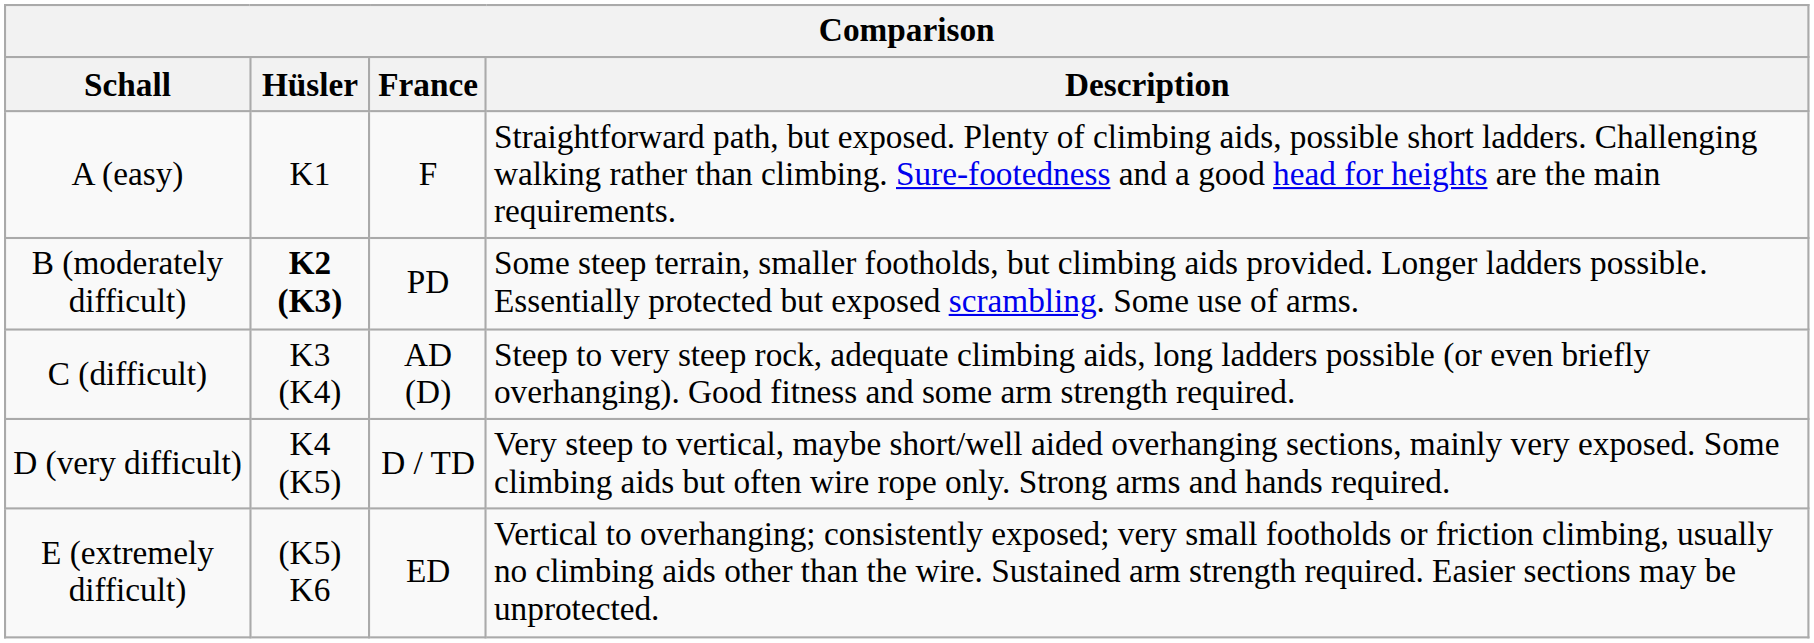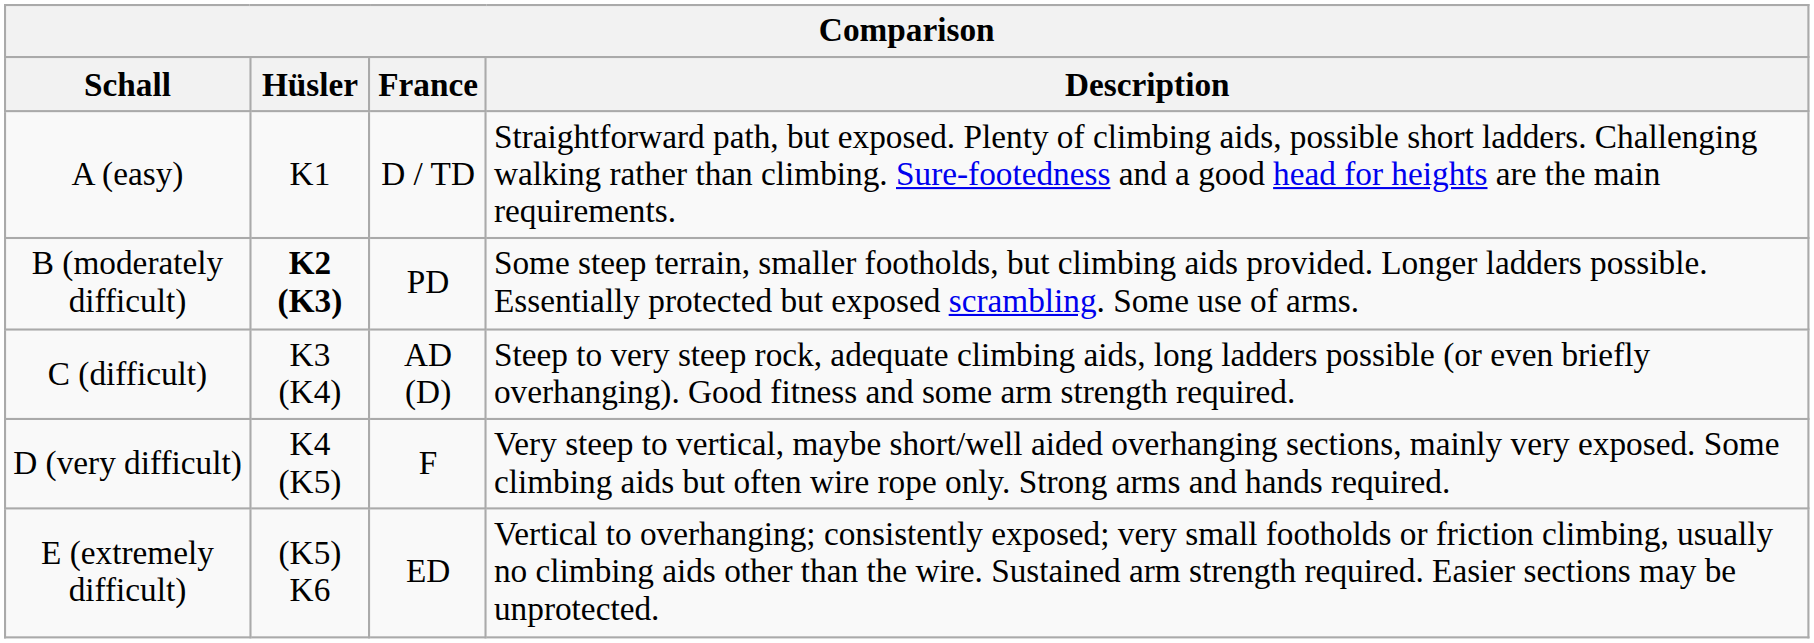A (easy) | France: F -> D / TD
D (very difficult) | France: D / TD -> F
